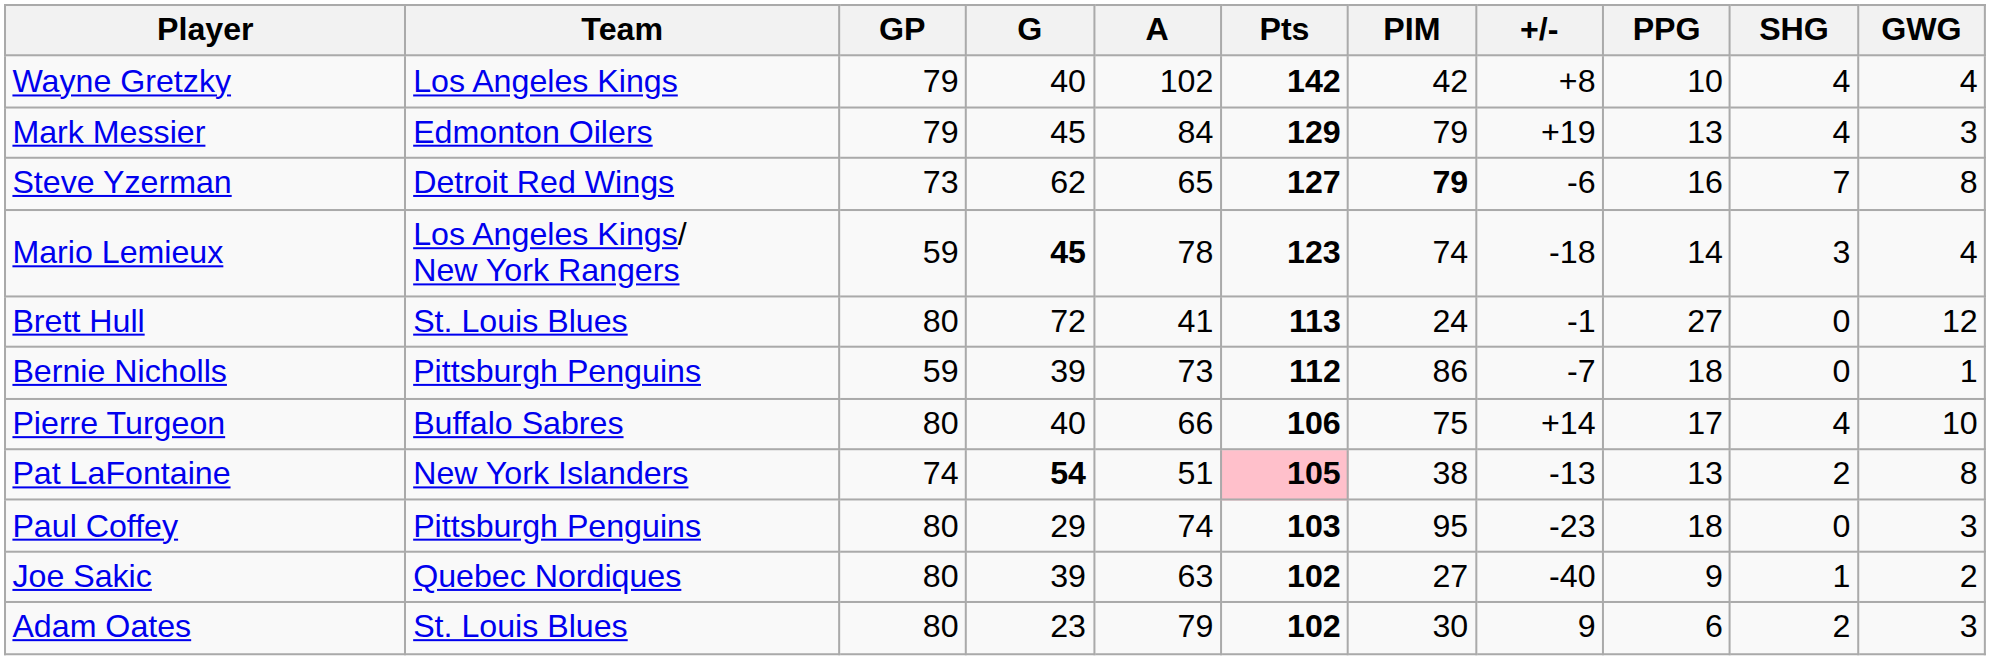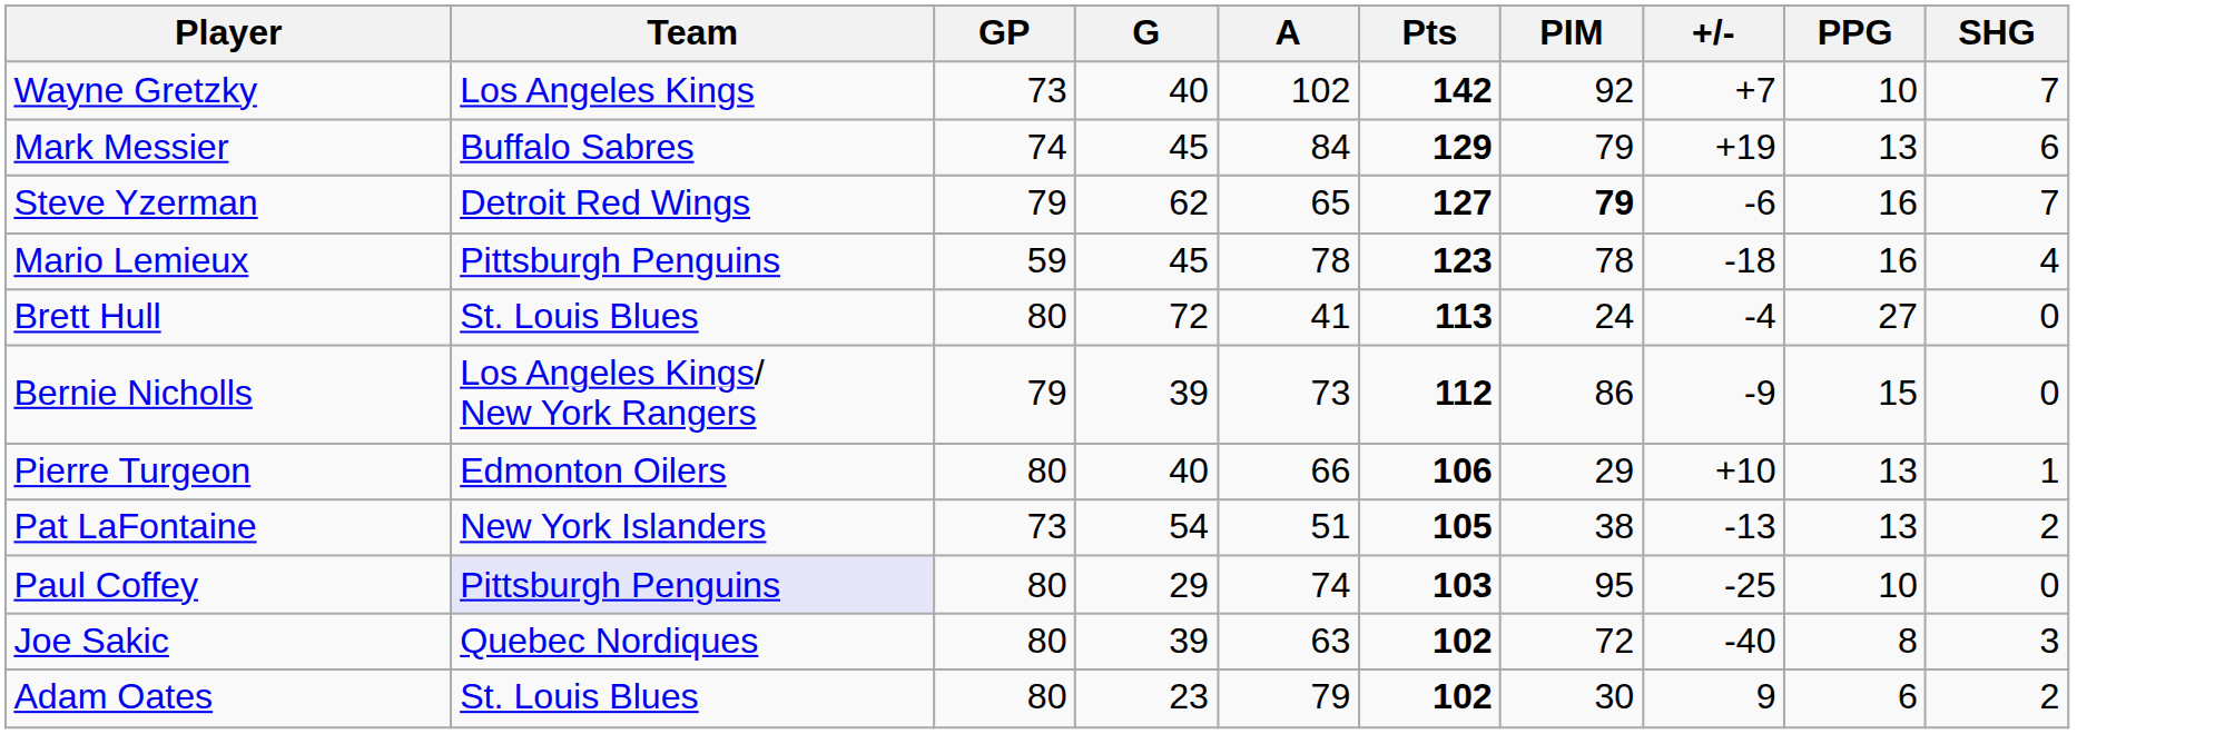- column: GWG | 4 | 3 | 8 | 4 | 12 | 1 | 10 | 8 | 3 | 2 | 3
Wayne Gretzky | GP: 79 -> 73
Wayne Gretzky | PIM: 42 -> 92
Wayne Gretzky | +/-: +8 -> +7
Wayne Gretzky | SHG: 4 -> 7
Mark Messier | Team: Edmonton Oilers -> Buffalo Sabres
Mark Messier | GP: 79 -> 74
Mark Messier | SHG: 4 -> 6
Steve Yzerman | GP: 73 -> 79
Mario Lemieux | Team: Los Angeles Kings/ New York Rangers -> Pittsburgh Penguins
Mario Lemieux | G: bold -> normal
Mario Lemieux | PIM: 74 -> 78
Mario Lemieux | PPG: 14 -> 16
Mario Lemieux | SHG: 3 -> 4
Brett Hull | +/-: -1 -> -4
Bernie Nicholls | Team: Pittsburgh Penguins -> Los Angeles Kings/ New York Rangers
Bernie Nicholls | GP: 59 -> 79
Bernie Nicholls | +/-: -7 -> -9
Bernie Nicholls | PPG: 18 -> 15
Pierre Turgeon | Team: Buffalo Sabres -> Edmonton Oilers
Pierre Turgeon | PIM: 75 -> 29
Pierre Turgeon | +/-: +14 -> +10
Pierre Turgeon | PPG: 17 -> 13
Pierre Turgeon | SHG: 4 -> 1
Pat LaFontaine | GP: 74 -> 73
Pat LaFontaine | G: bold -> normal
Pat LaFontaine | Pts: pink background -> no background
Paul Coffey | Team: no background -> lavender background
Paul Coffey | +/-: -23 -> -25
Paul Coffey | PPG: 18 -> 10
Joe Sakic | PIM: 27 -> 72
Joe Sakic | PPG: 9 -> 8
Joe Sakic | SHG: 1 -> 3
